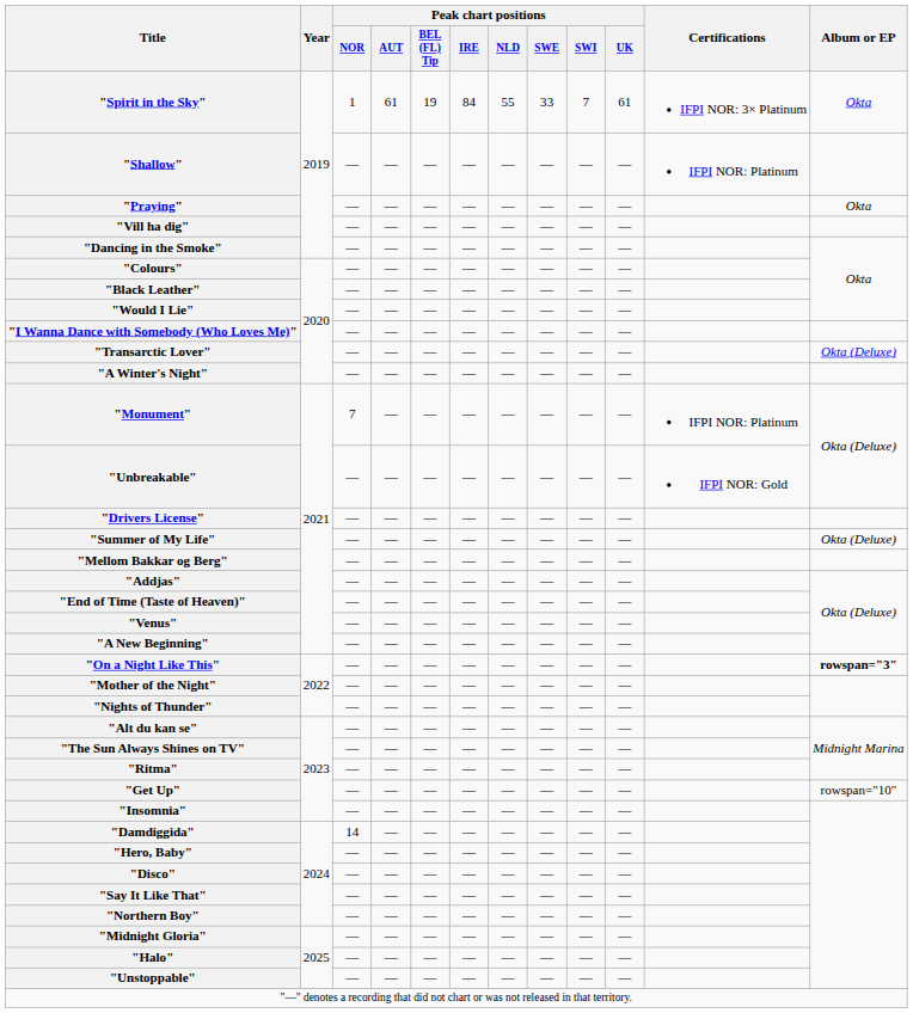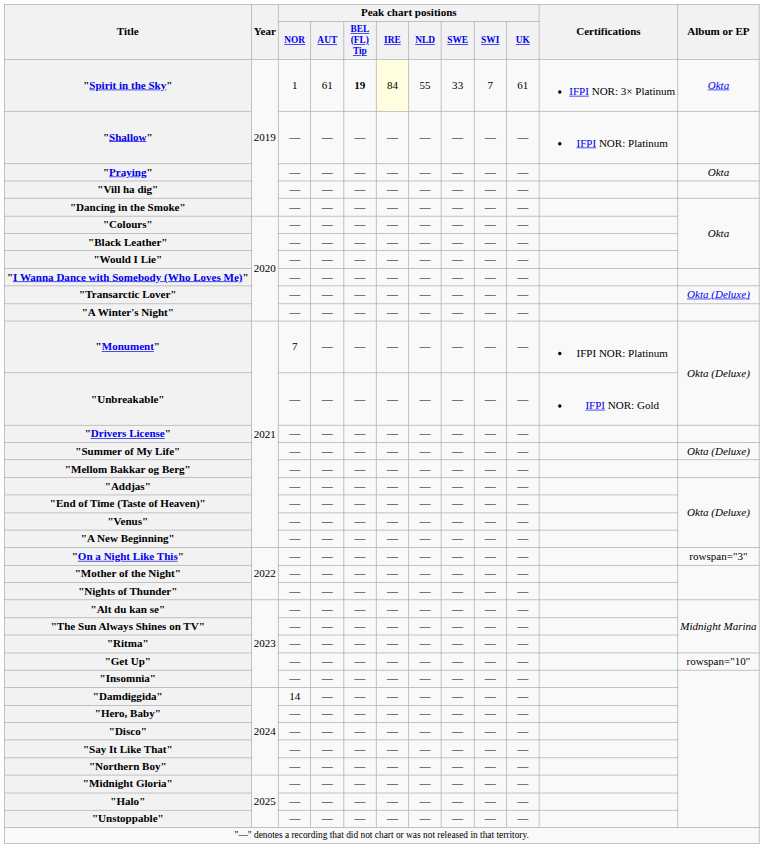"Spirit in the Sky" | Peak chart positions / BEL (FL) Tip: normal -> bold
"Spirit in the Sky" | Peak chart positions / IRE: no background -> lightyellow background
"On a Night Like This" | Album or EP: bold -> normal
